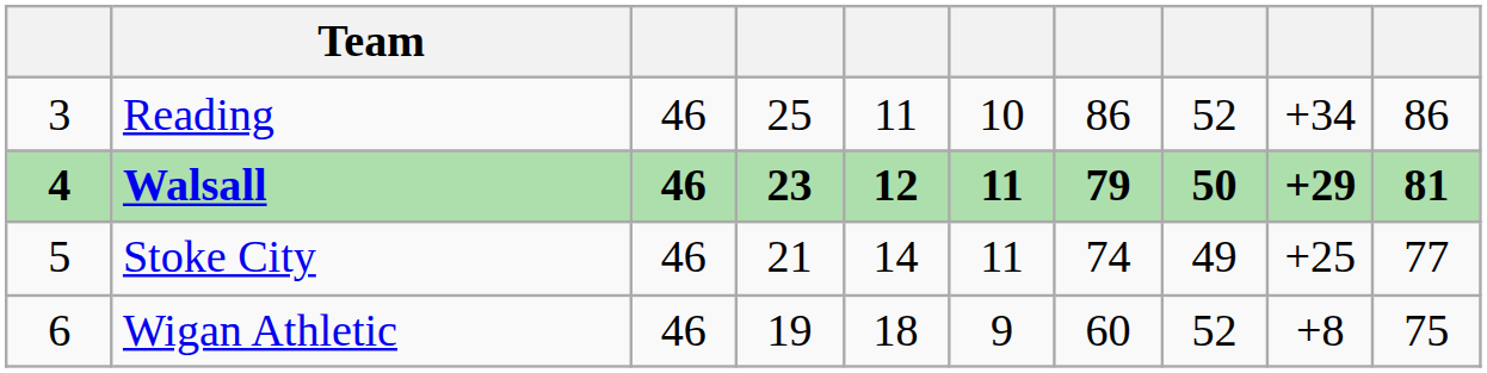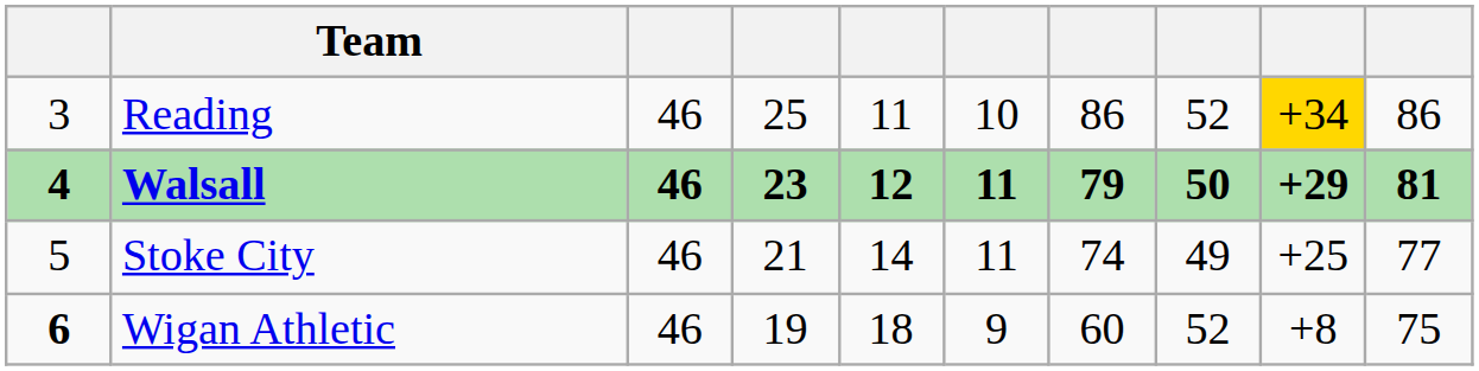Reading | column 9: no background -> gold background
Wigan Athletic | column 1: normal -> bold
